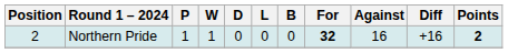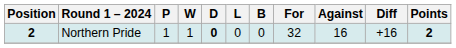Northern Pride | Position: normal -> bold
Northern Pride | D: normal -> bold
Northern Pride | For: bold -> normal
